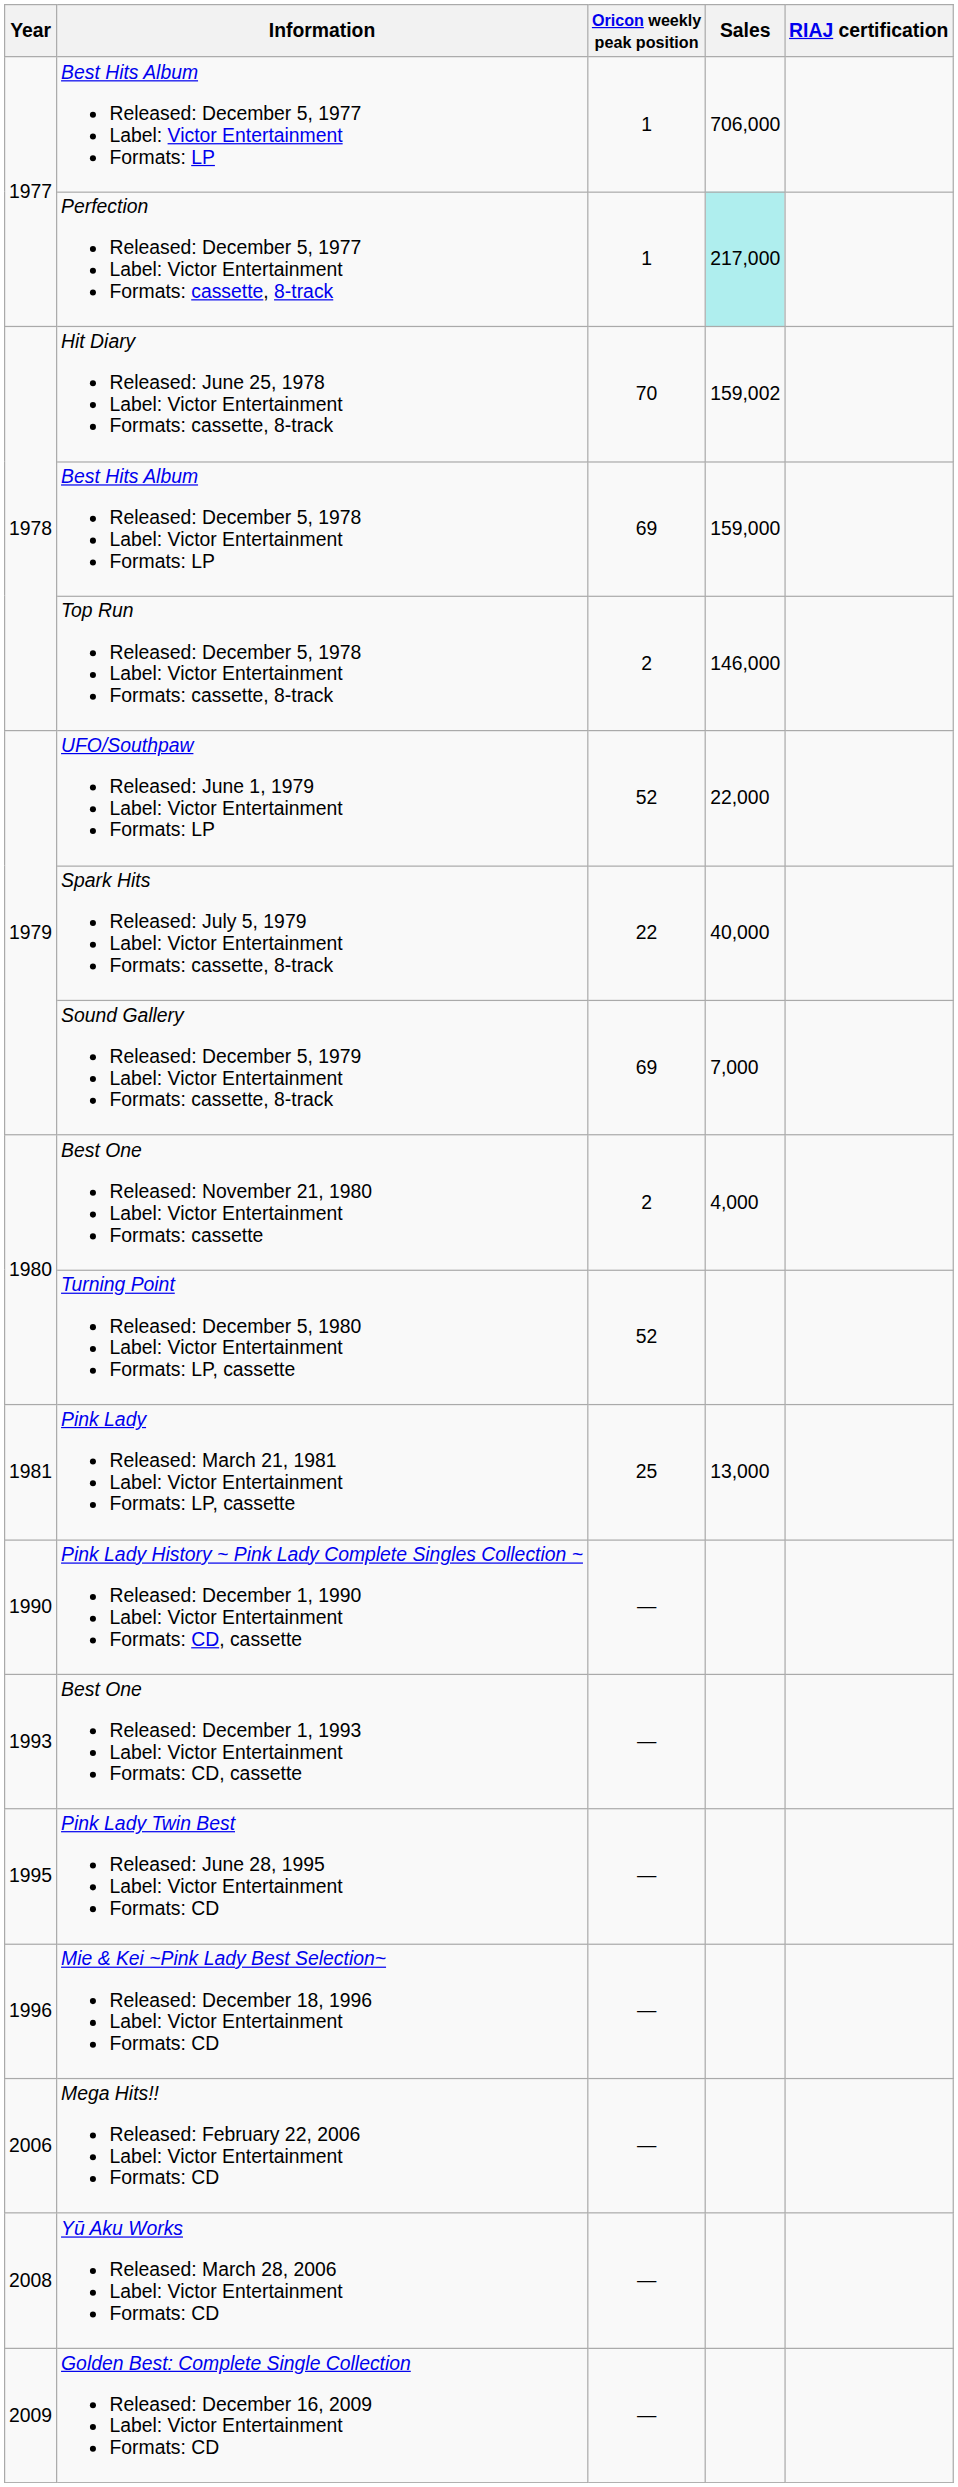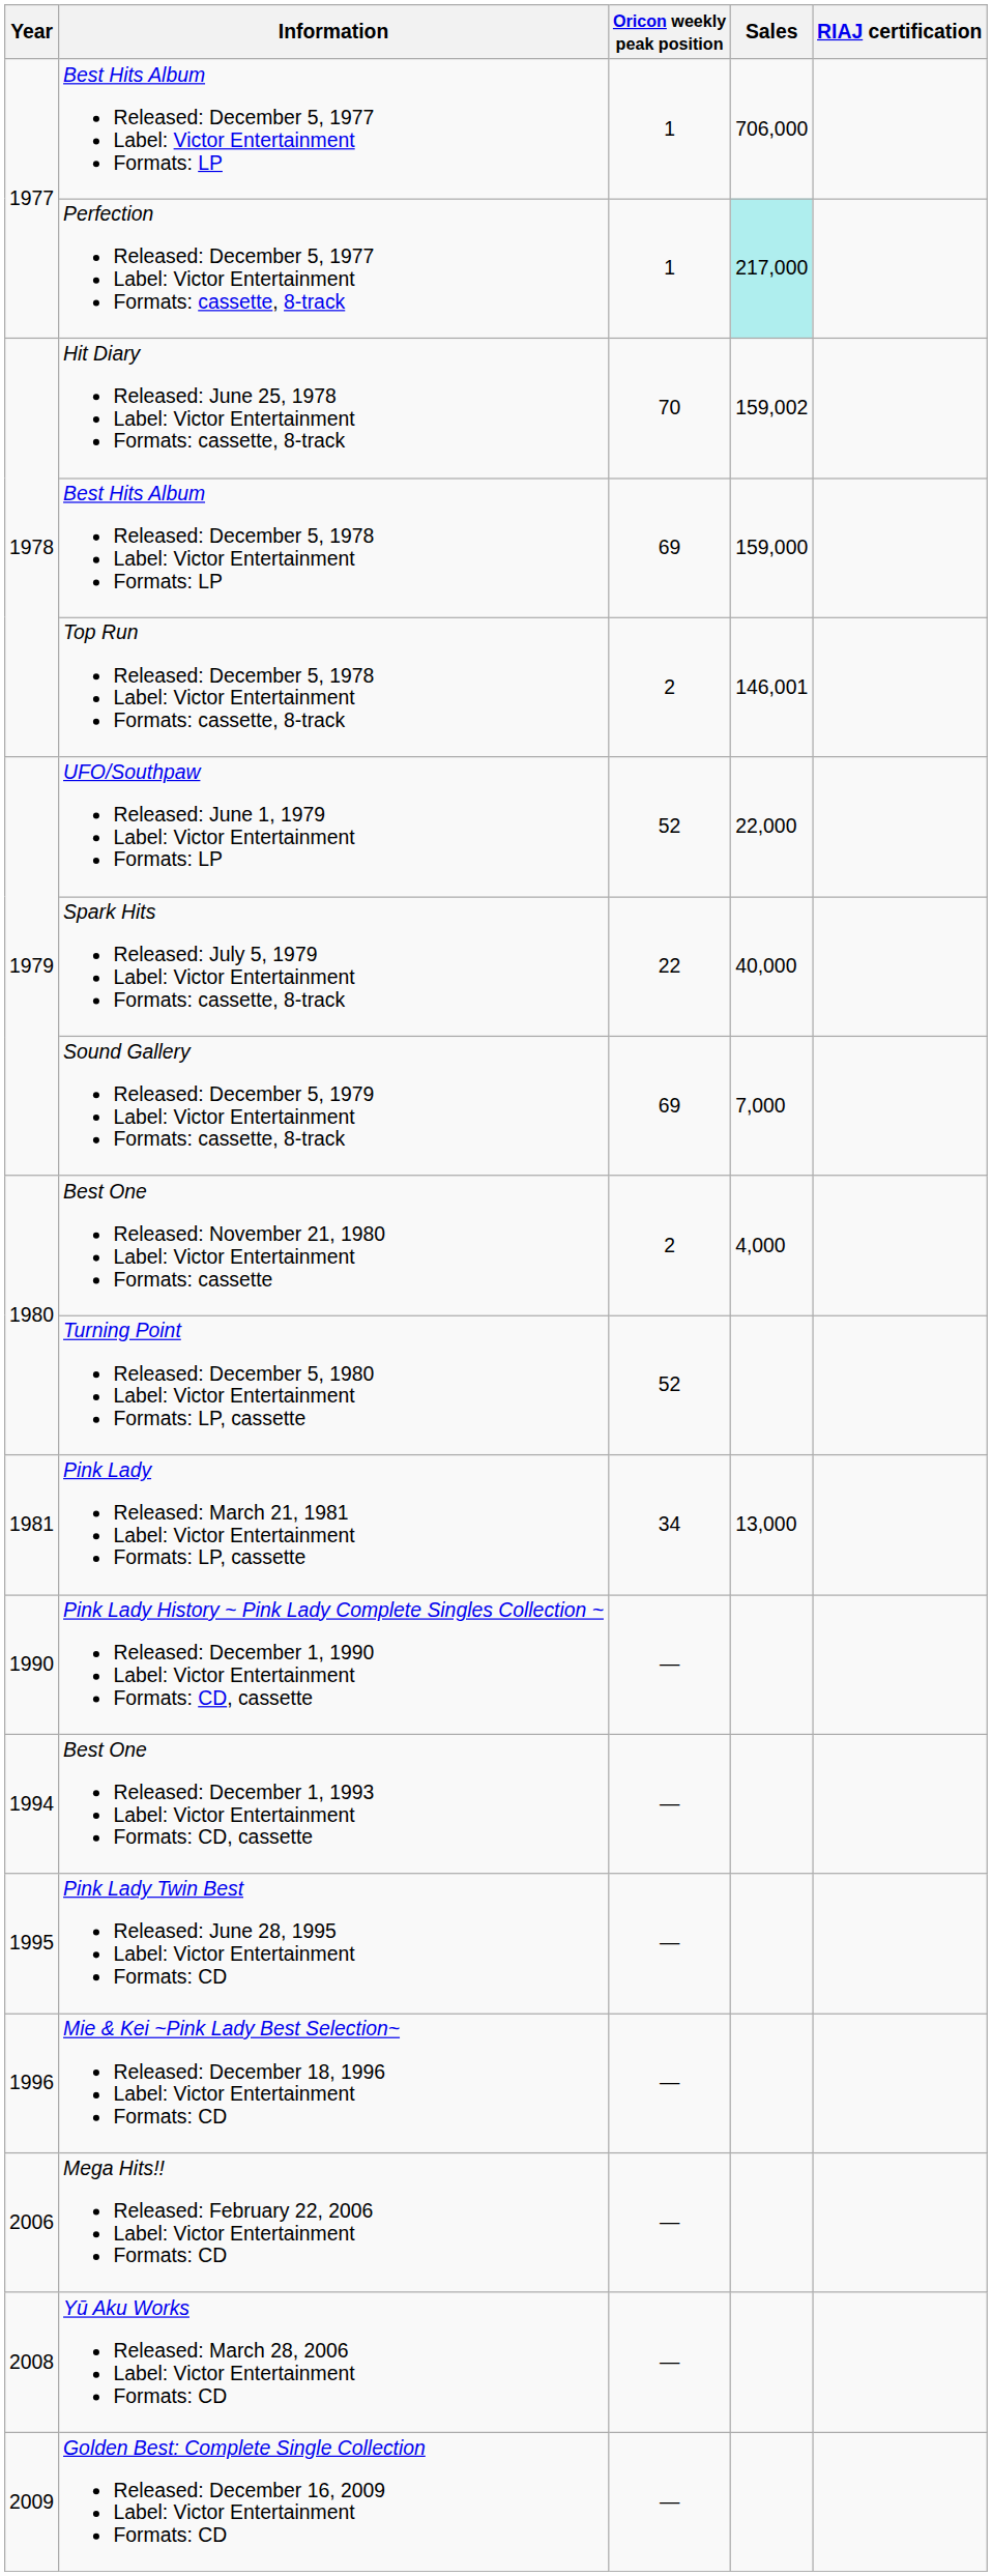row 6 | Sales: 146,000 -> 146,001
row 12 | Oricon weekly peak position: 25 -> 34
row 14 | Year: 1993 -> 1994
